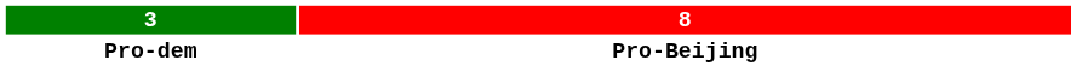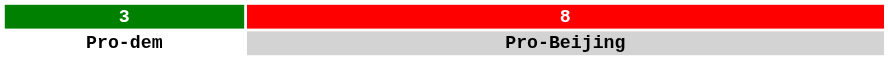Pro-dem | 8: no background -> lightgrey background
